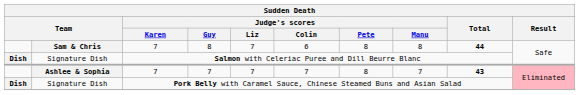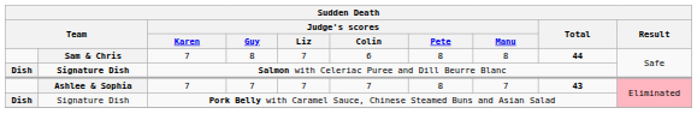Salmon with Celeriac Puree and Dill Beurre Blanc | column 2: normal -> bold
